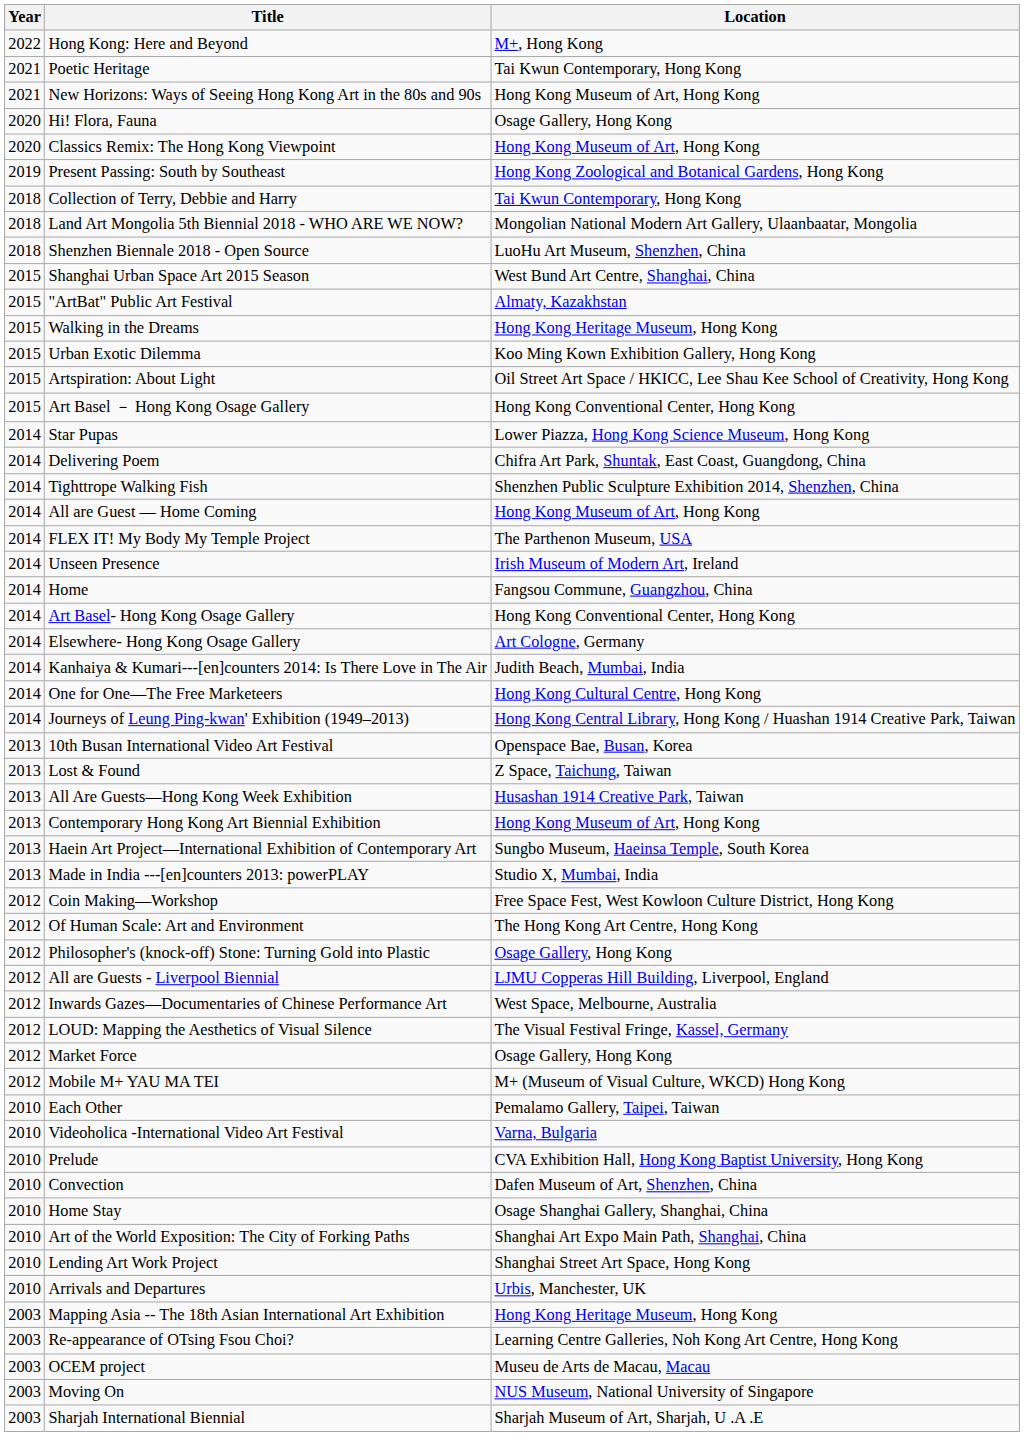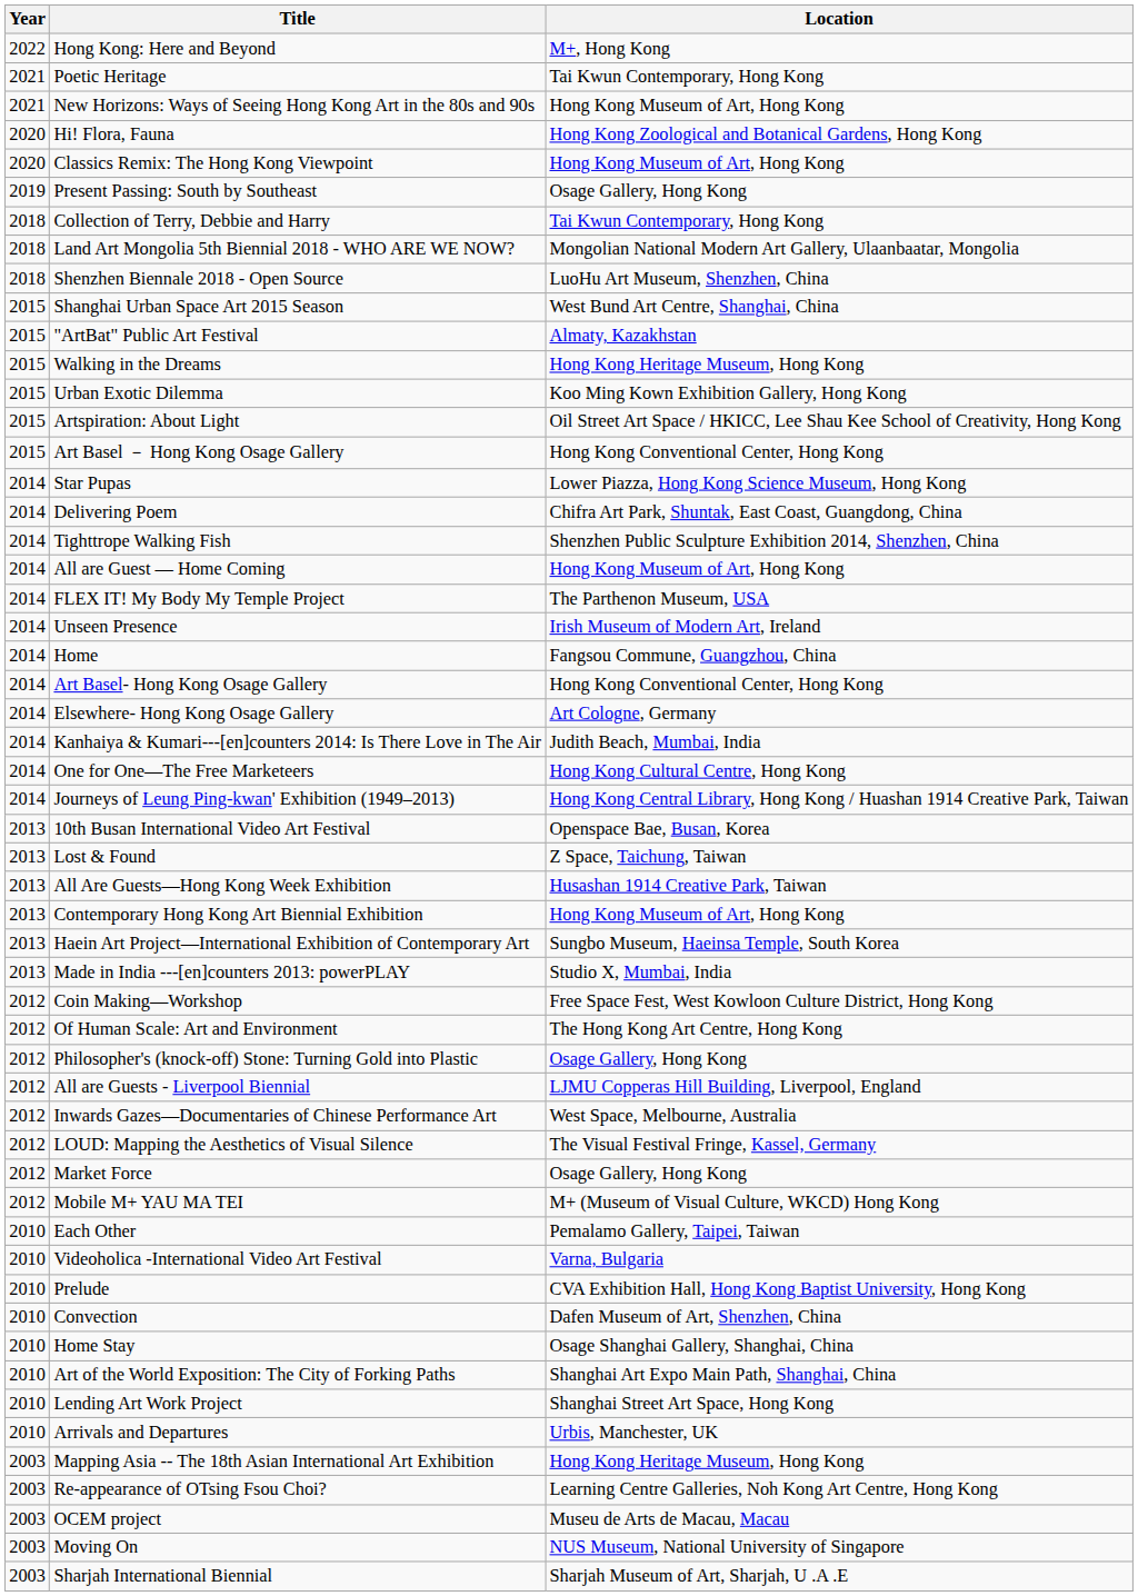Hi! Flora, Fauna | Location: Osage Gallery, Hong Kong -> Hong Kong Zoological and Botanical Gardens, Hong Kong
Present Passing: South by Southeast | Location: Hong Kong Zoological and Botanical Gardens, Hong Kong -> Osage Gallery, Hong Kong
